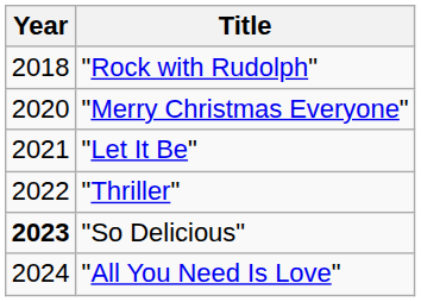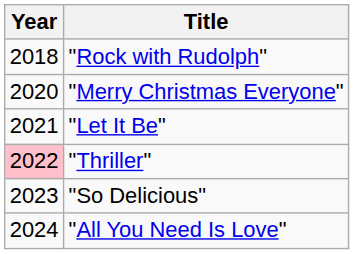"Thriller" | Year: no background -> pink background
"So Delicious" | Year: bold -> normal
